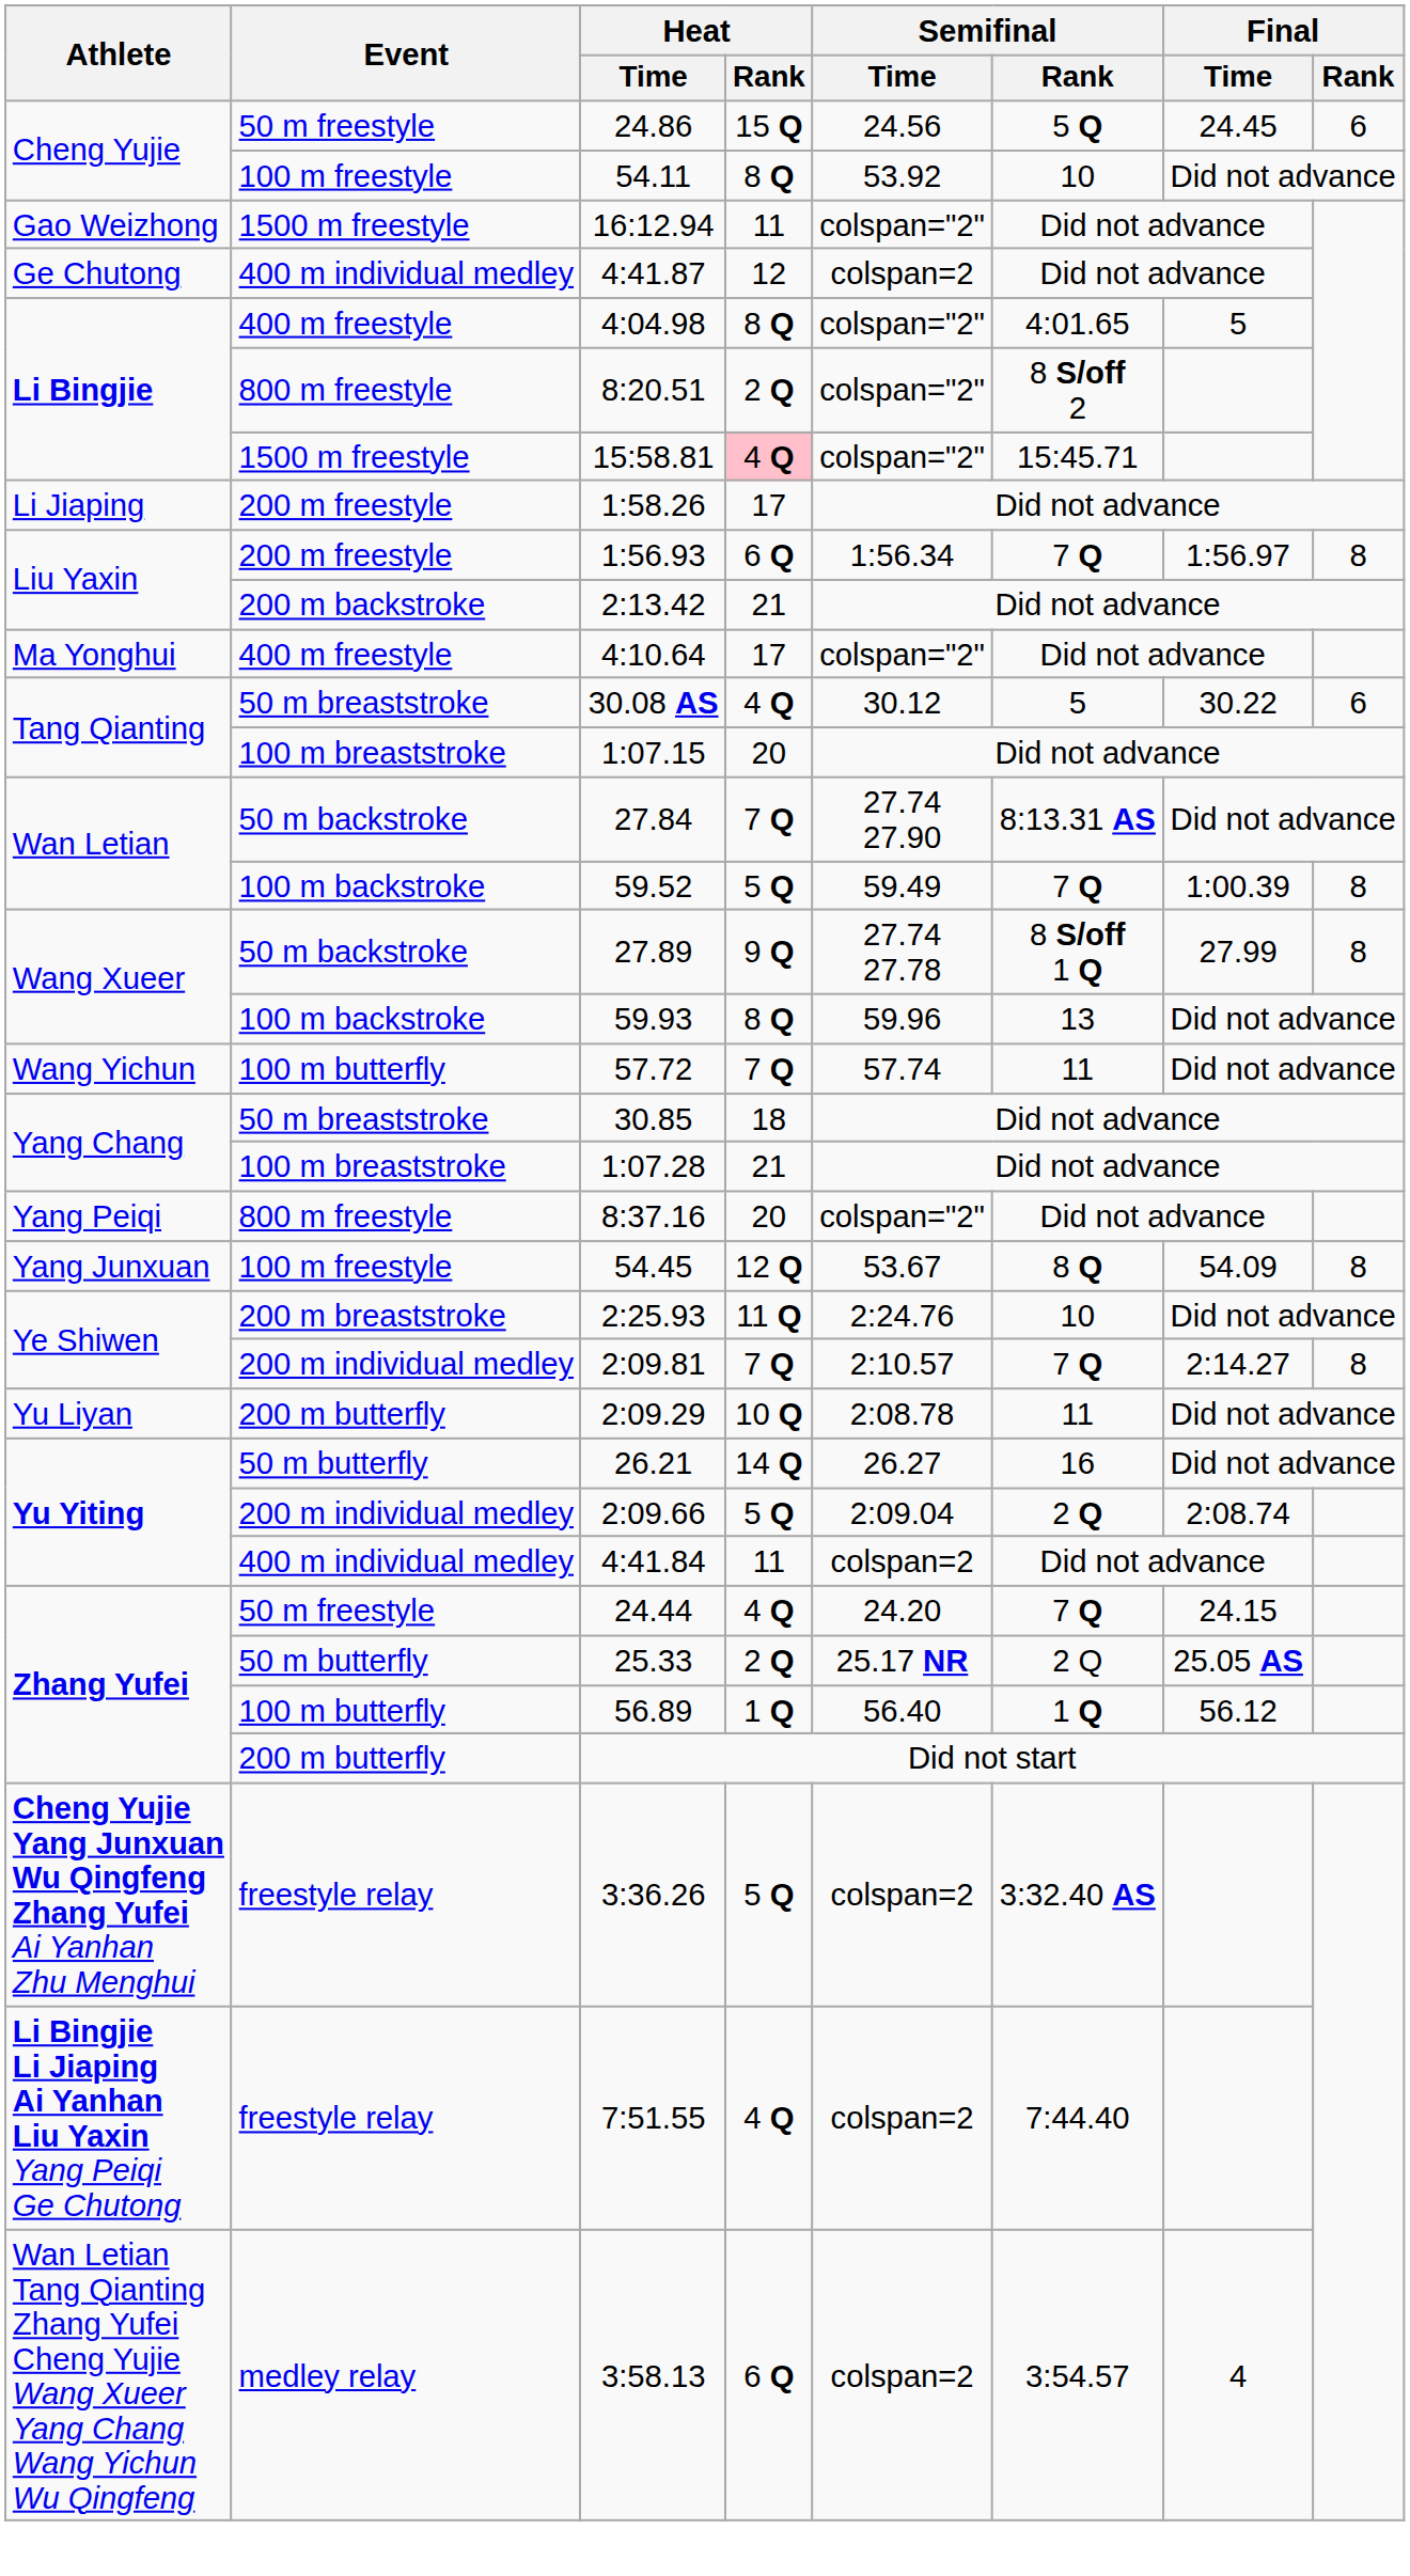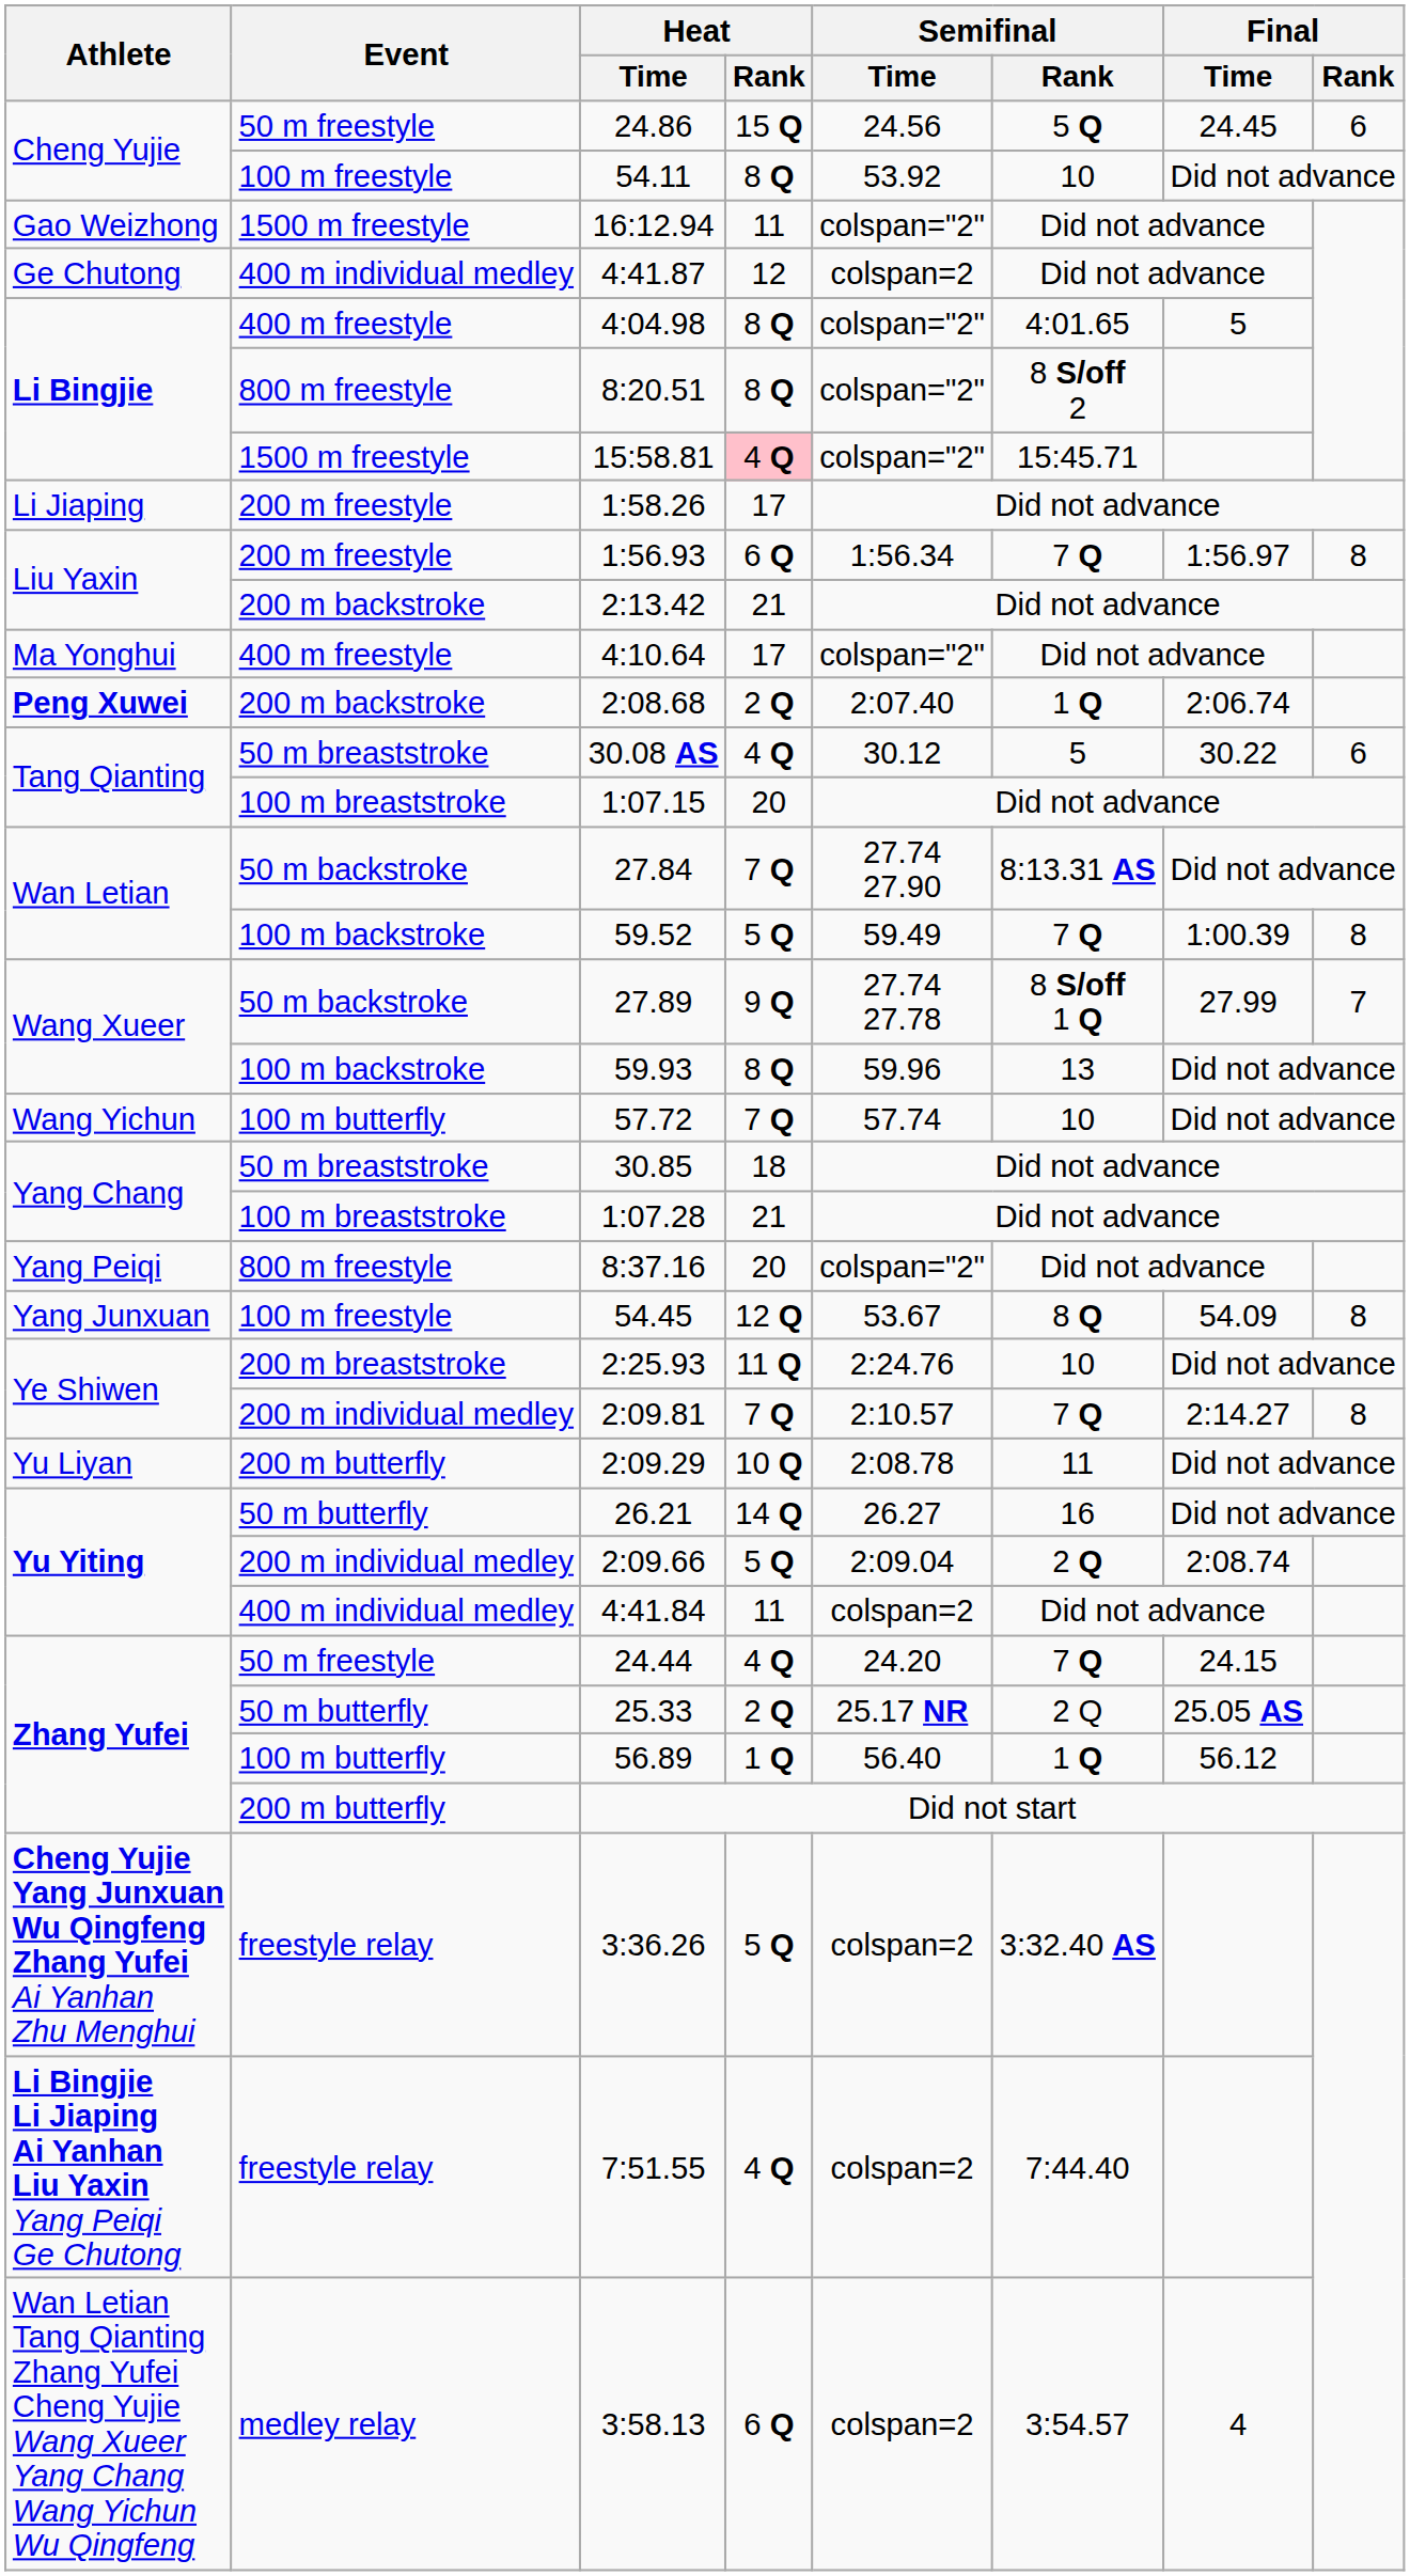8:20.51 | Heat / Rank: 2 Q -> 8 Q
+ row: Peng Xuwei | 200 m backstroke | 2:08.68 | 2 Q | 2:07.40 | 1 Q | 2:06.74
27.89 | Final / Rank: 8 -> 7
57.72 | Semifinal / Rank: 11 -> 10
